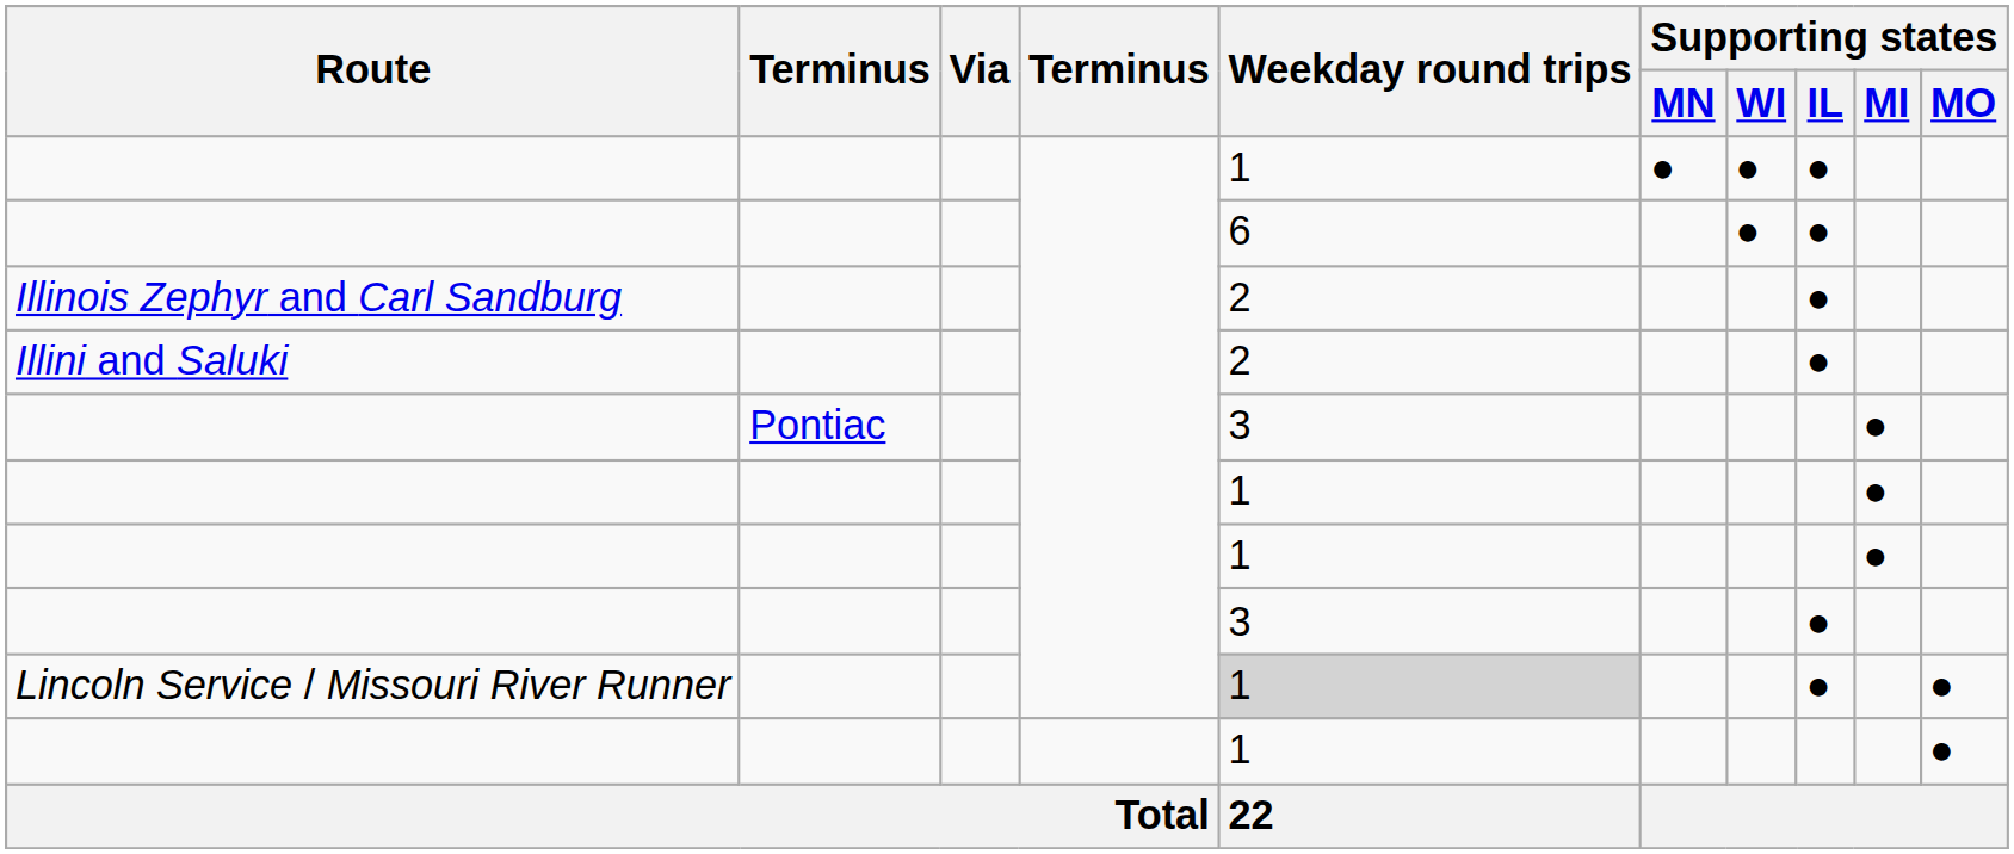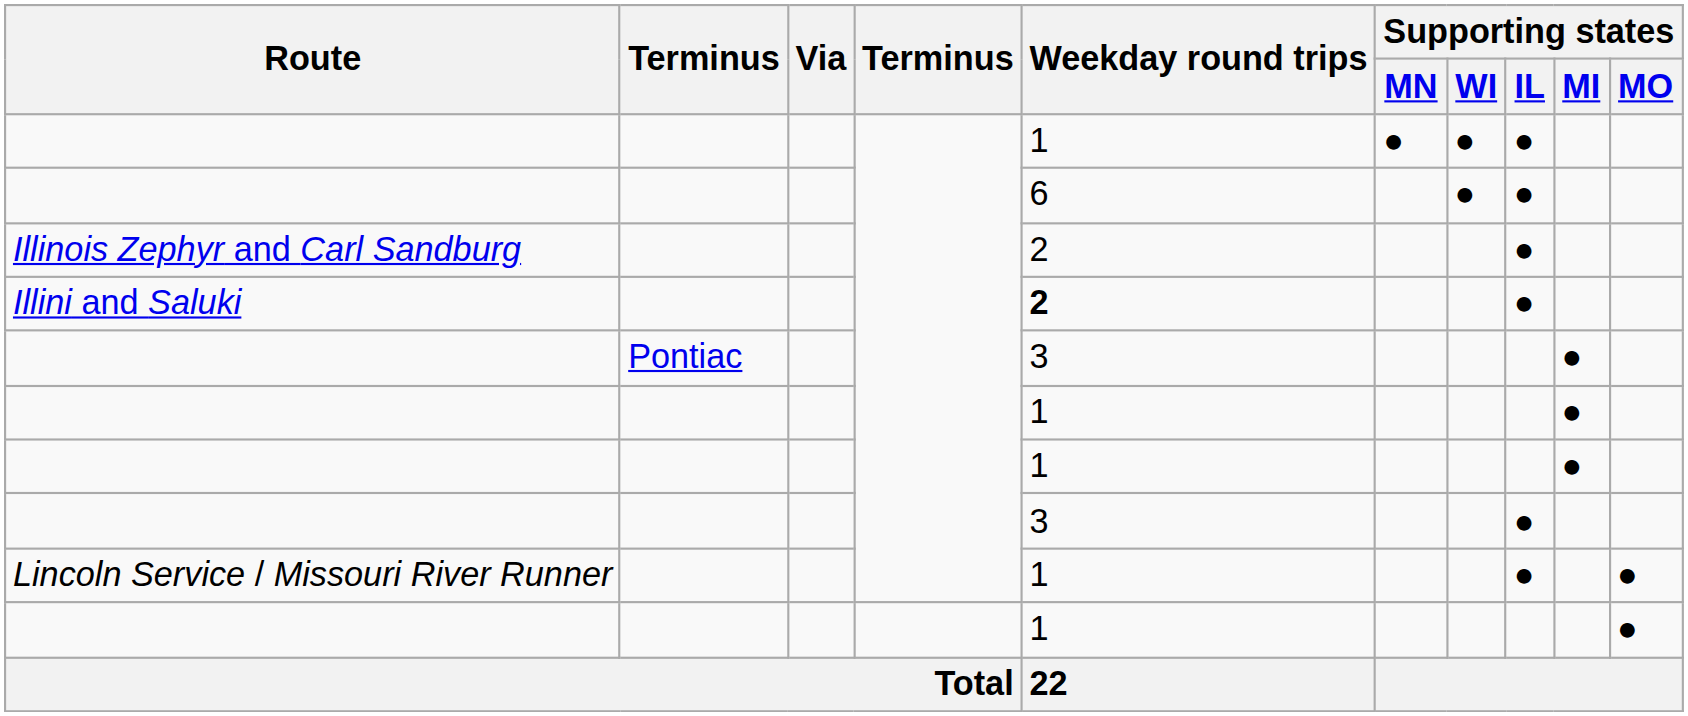Illini and Saluki | Weekday round trips: normal -> bold
Lincoln Service / Missouri River Runner | Weekday round trips: lightgrey background -> no background
